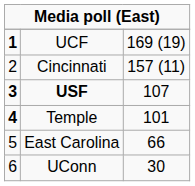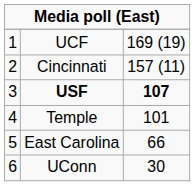UCF | column 1: bold -> normal
USF | column 1: bold -> normal
USF | column 3: normal -> bold
Temple | column 1: bold -> normal
